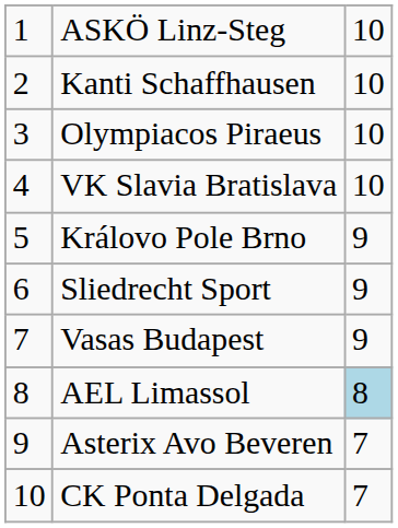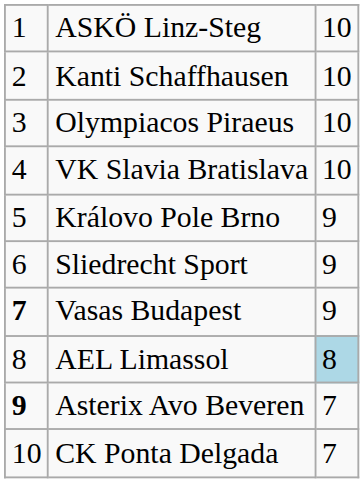Vasas Budapest | column 1: normal -> bold
Asterix Avo Beveren | column 1: normal -> bold
